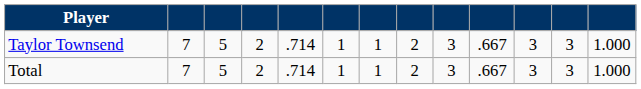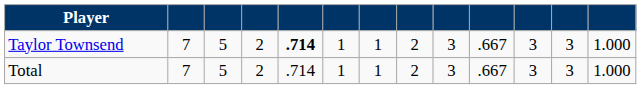Taylor Townsend | column 5: normal -> bold
